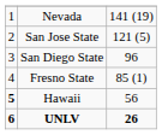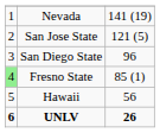Fresno State | column 1: no background -> lightgreen background
Hawaii | column 1: bold -> normal
